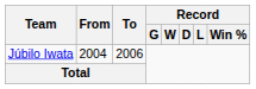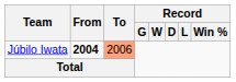Júbilo Iwata | From: normal -> bold
Júbilo Iwata | To: no background -> lightsalmon background
